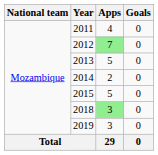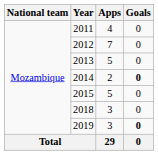2012 | Apps: lightgreen background -> no background
2014 | Goals: normal -> bold
2018 | Apps: lightgreen background -> no background
2019 | Goals: normal -> bold
